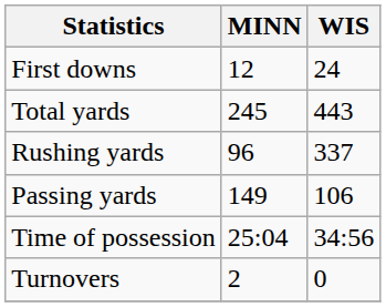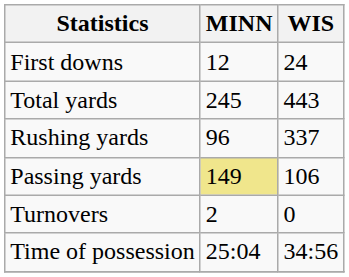Passing yards | MINN: no background -> khaki background
rows swapped: Turnovers <-> Time of possession
